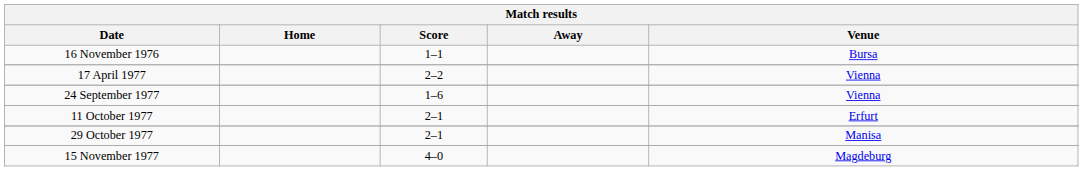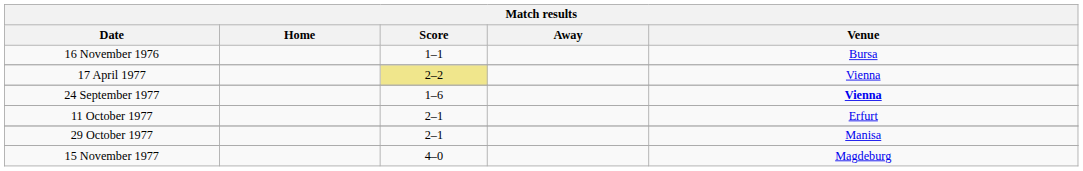17 April 1977 | Score: no background -> khaki background
24 September 1977 | Venue: normal -> bold
